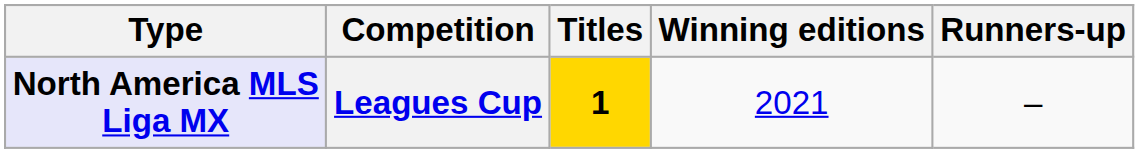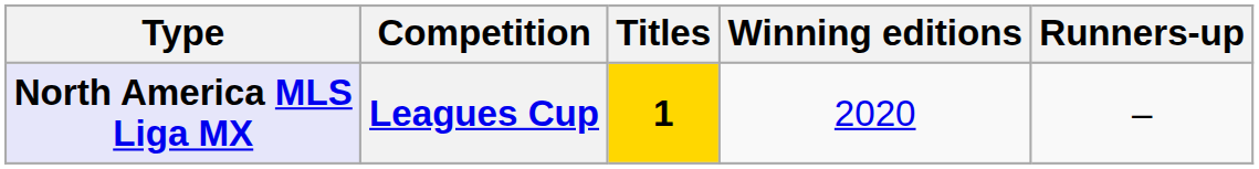Leagues Cup | Winning editions: 2021 -> 2020
